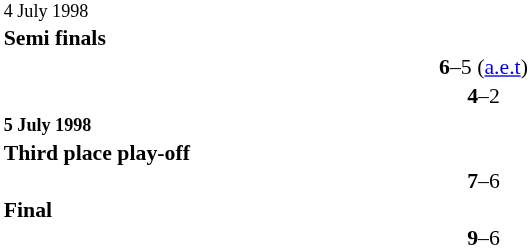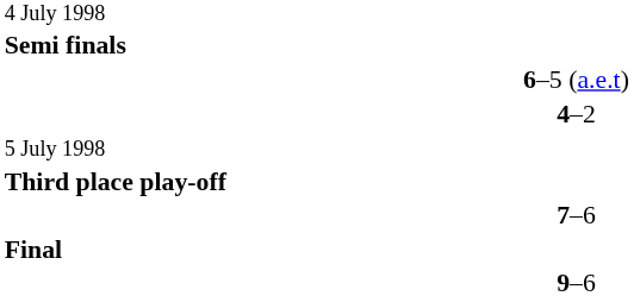5 July 1998 | column 1: bold -> normal
